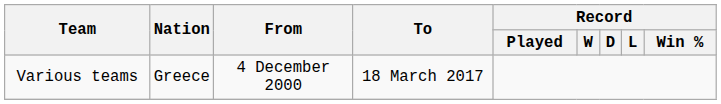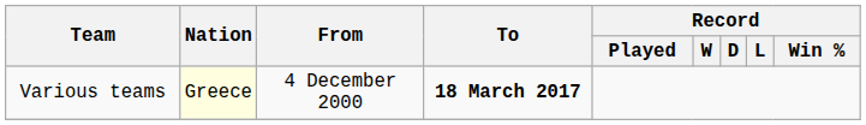Various teams | Nation: no background -> lightyellow background
Various teams | To: normal -> bold
